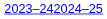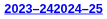row 1 | column 1: normal -> bold
